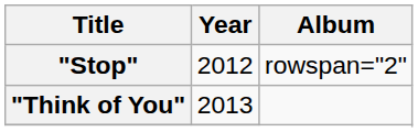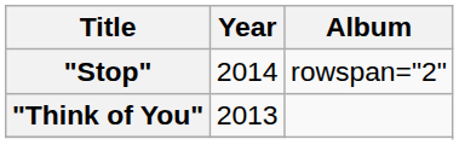"Stop" | Year: 2012 -> 2014
